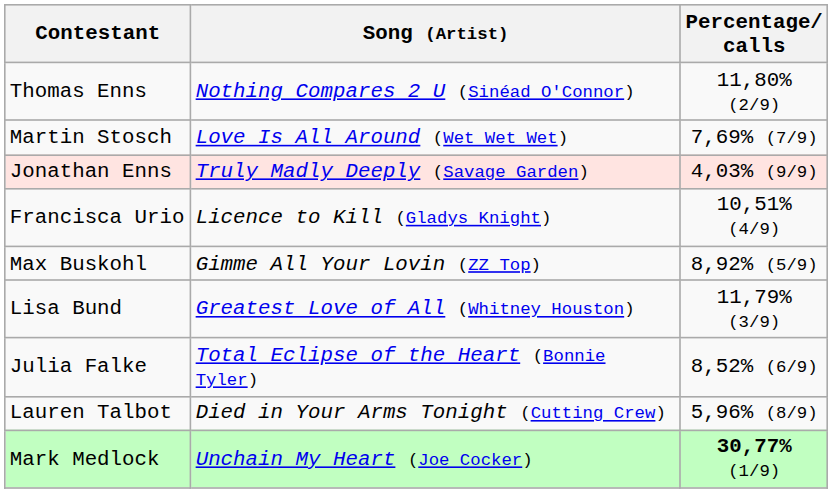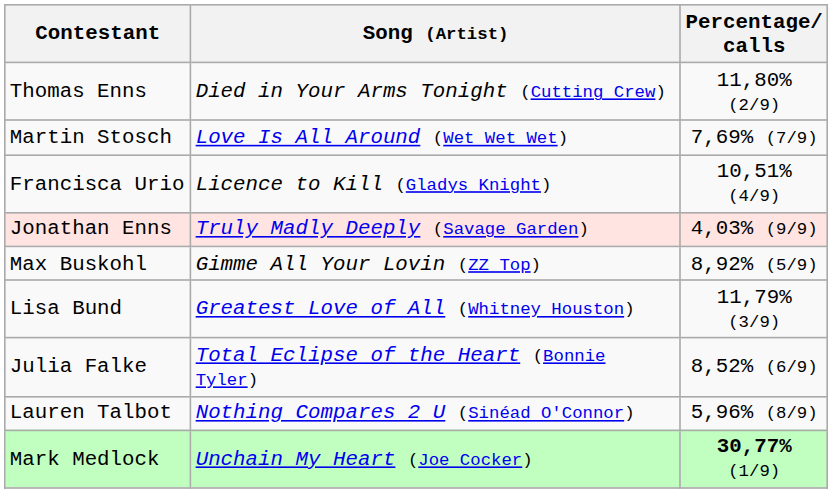Thomas Enns | Song (Artist): Nothing Compares 2 U (Sinéad O'Connor) -> Died in Your Arms Tonight (Cutting Crew)
rows swapped: Francisca Urio <-> Jonathan Enns
Lauren Talbot | Song (Artist): Died in Your Arms Tonight (Cutting Crew) -> Nothing Compares 2 U (Sinéad O'Connor)
